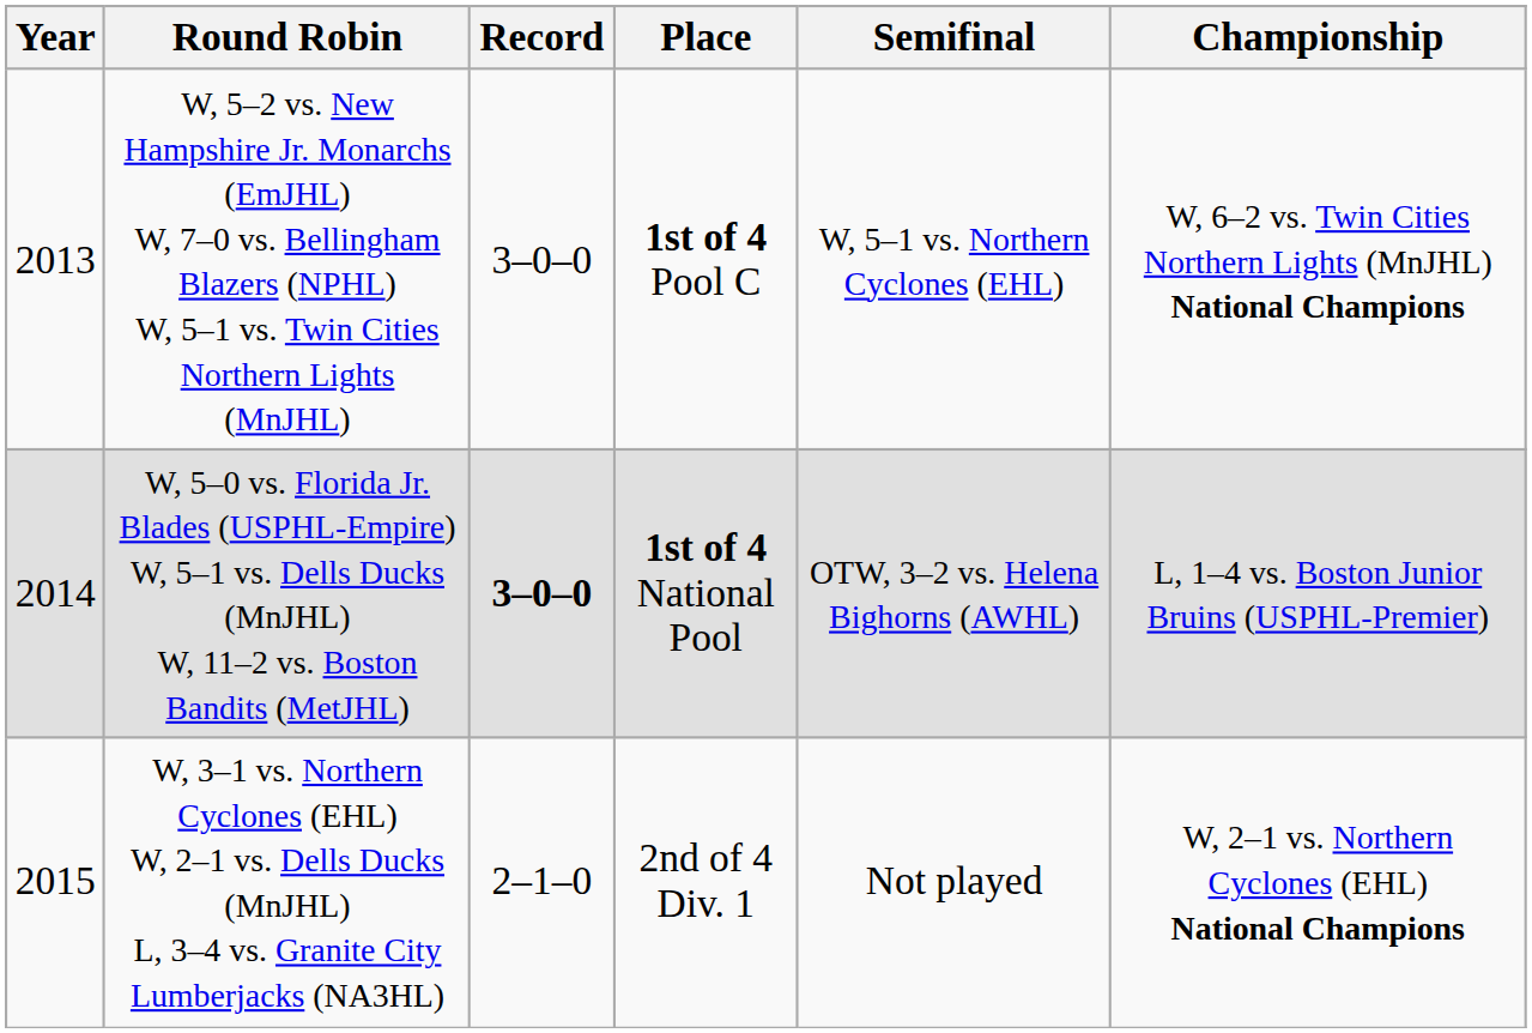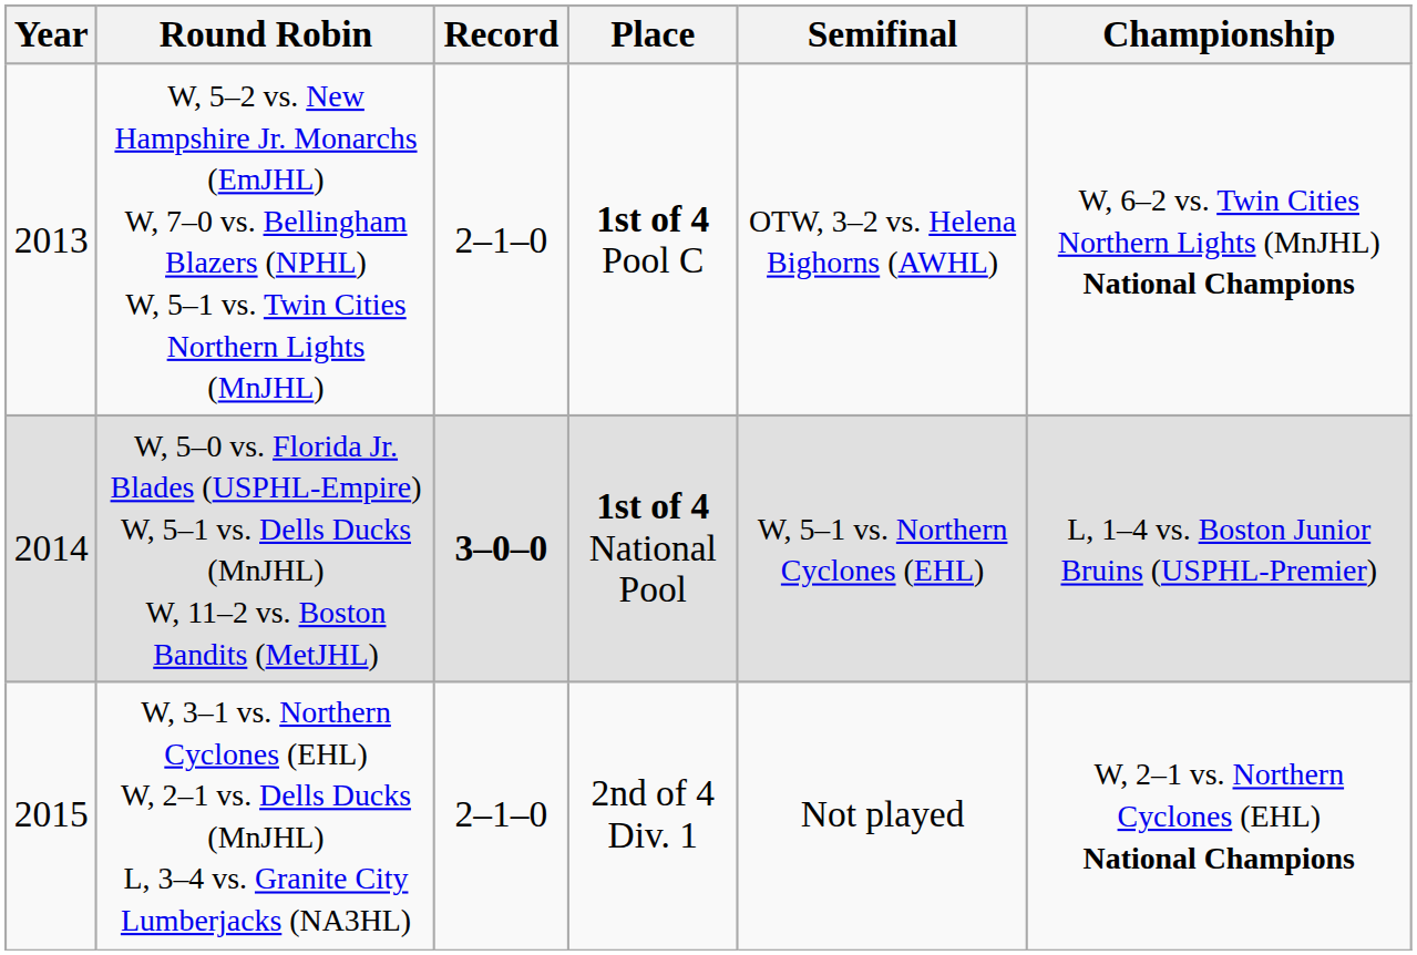row 2 | Record: 3–0–0 -> 2–1–0
row 2 | Semifinal: W, 5–1 vs. Northern Cyclones (EHL) -> OTW, 3–2 vs. Helena Bighorns (AWHL)
row 3 | Semifinal: OTW, 3–2 vs. Helena Bighorns (AWHL) -> W, 5–1 vs. Northern Cyclones (EHL)
